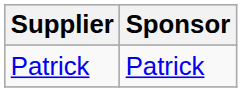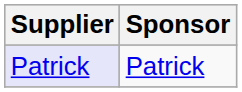row 2 | Supplier: no background -> lavender background
